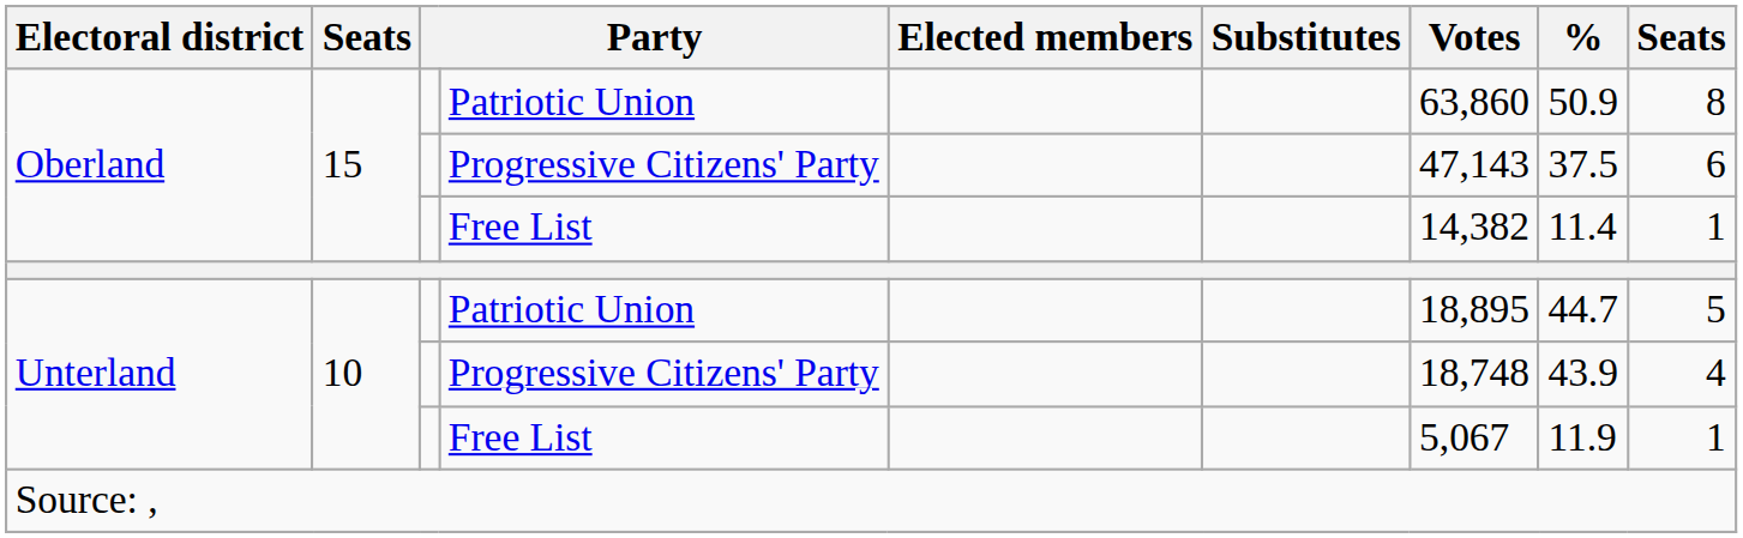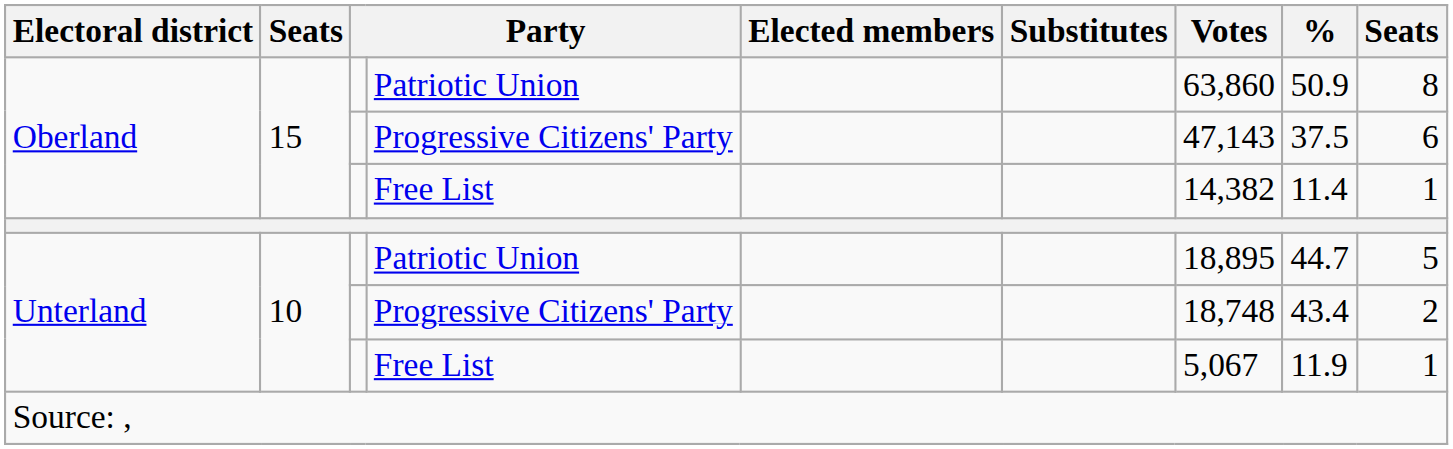Unterland / Progressive Citizens' Party | %: 43.9 -> 43.4
Unterland / Progressive Citizens' Party | column 9: 4 -> 2
